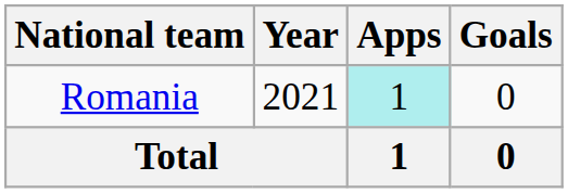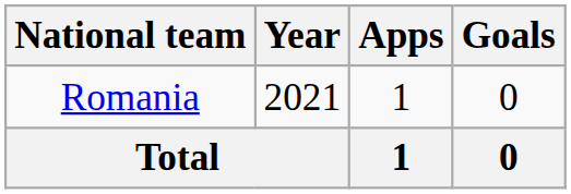Romania | Apps: paleturquoise background -> no background
